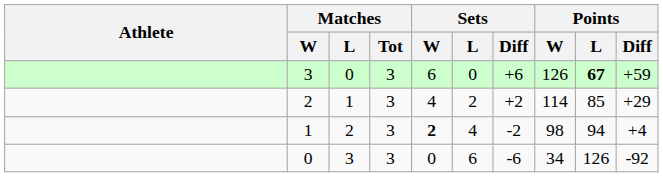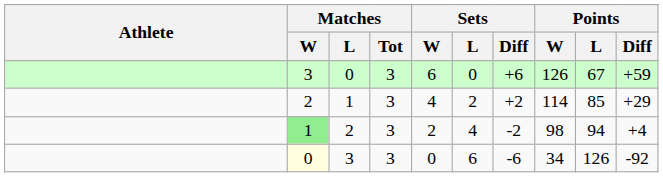row 3 | Points / L: bold -> normal
row 5 | Matches / W: no background -> lightgreen background
row 5 | Sets / W: bold -> normal
row 6 | Matches / W: no background -> lightyellow background
